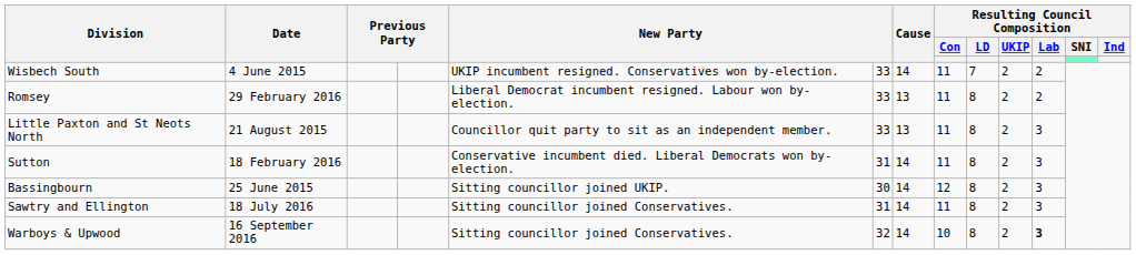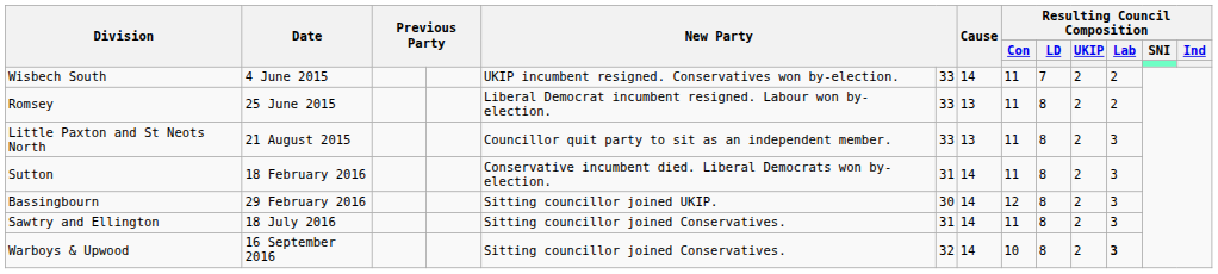Romsey | Date: 29 February 2016 -> 25 June 2015
Bassingbourn | Date: 25 June 2015 -> 29 February 2016
